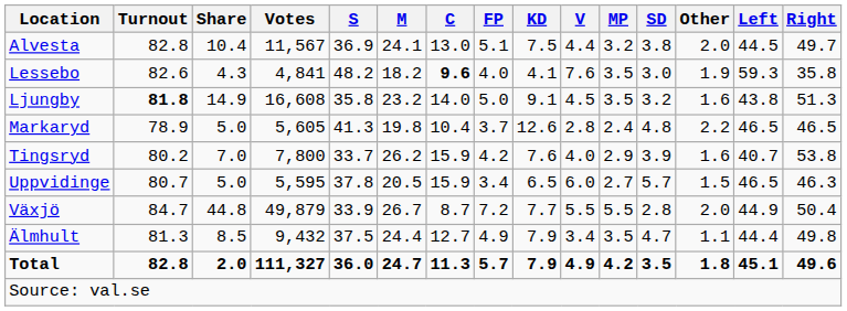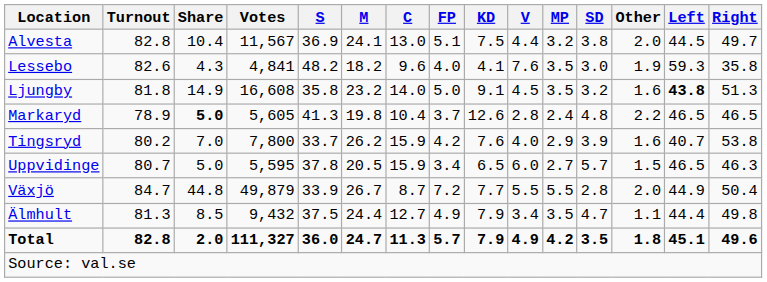Lessebo | C: bold -> normal
Ljungby | Turnout: bold -> normal
Ljungby | Left: normal -> bold
Markaryd | Share: normal -> bold
